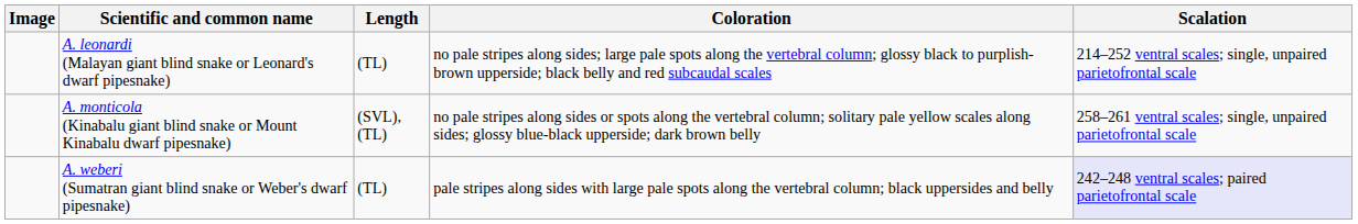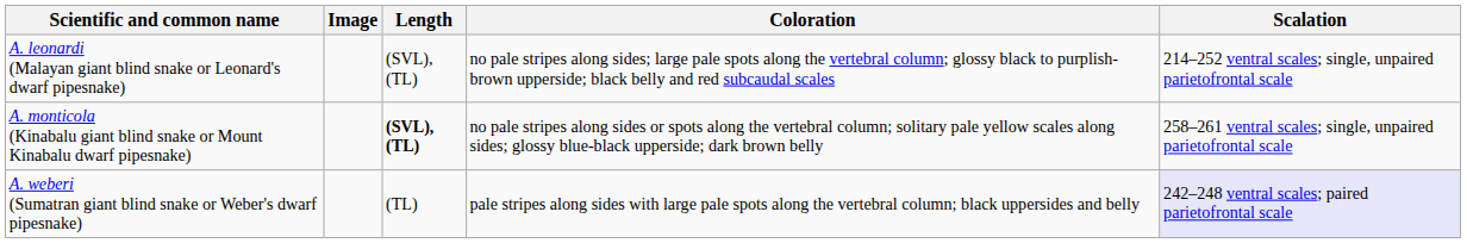columns swapped: Image <-> Scientific and common name
row 2 | Length: (TL) -> (SVL), (TL)
row 3 | Length: normal -> bold
